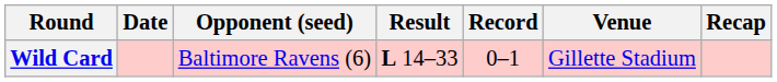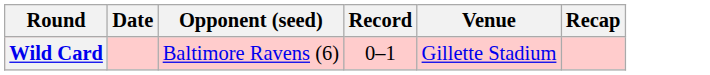- column: Result | L 14–33
